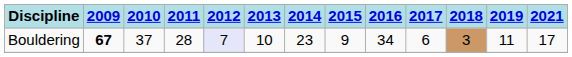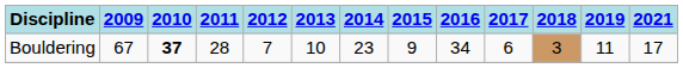Bouldering | 2009: bold -> normal
Bouldering | 2010: normal -> bold
Bouldering | 2012: lavender background -> no background
